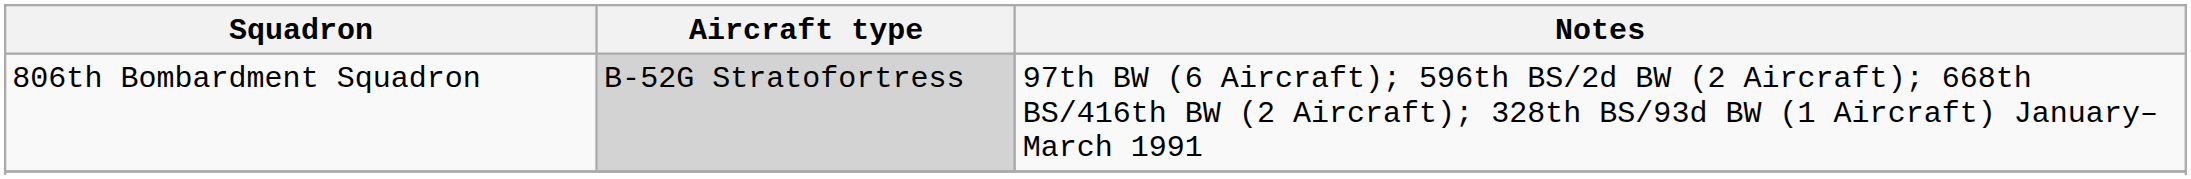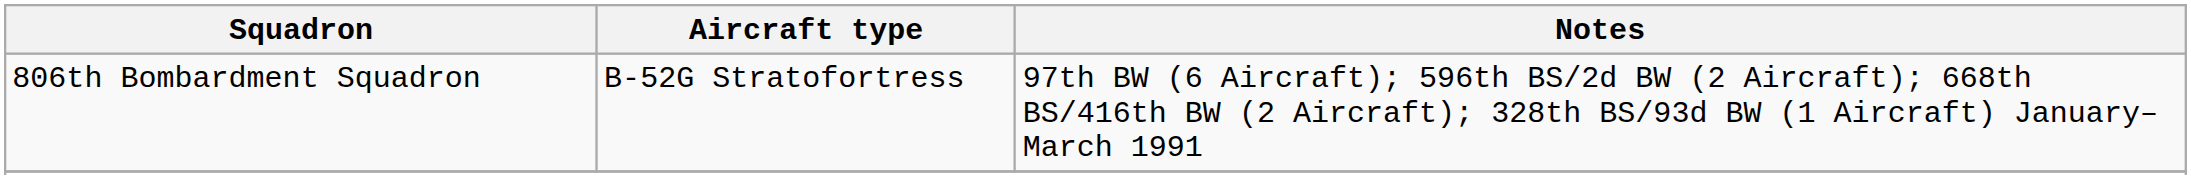806th Bombardment Squadron | Aircraft type: lightgrey background -> no background
